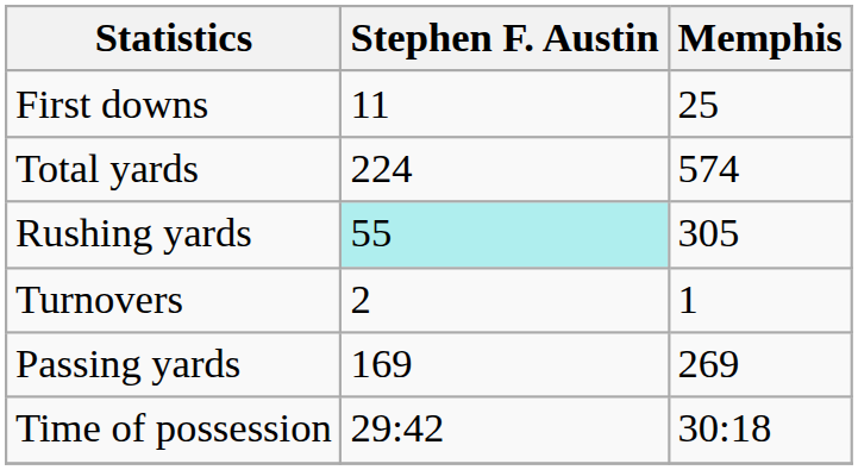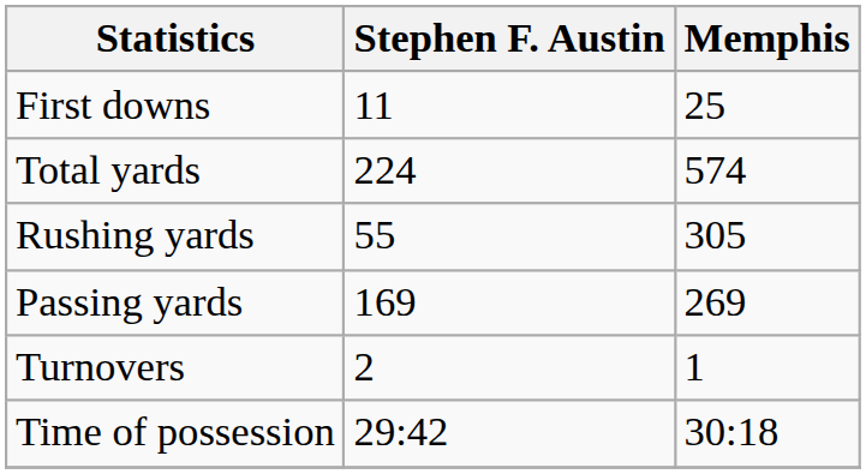Rushing yards | Stephen F. Austin: paleturquoise background -> no background
rows swapped: Passing yards <-> Turnovers
